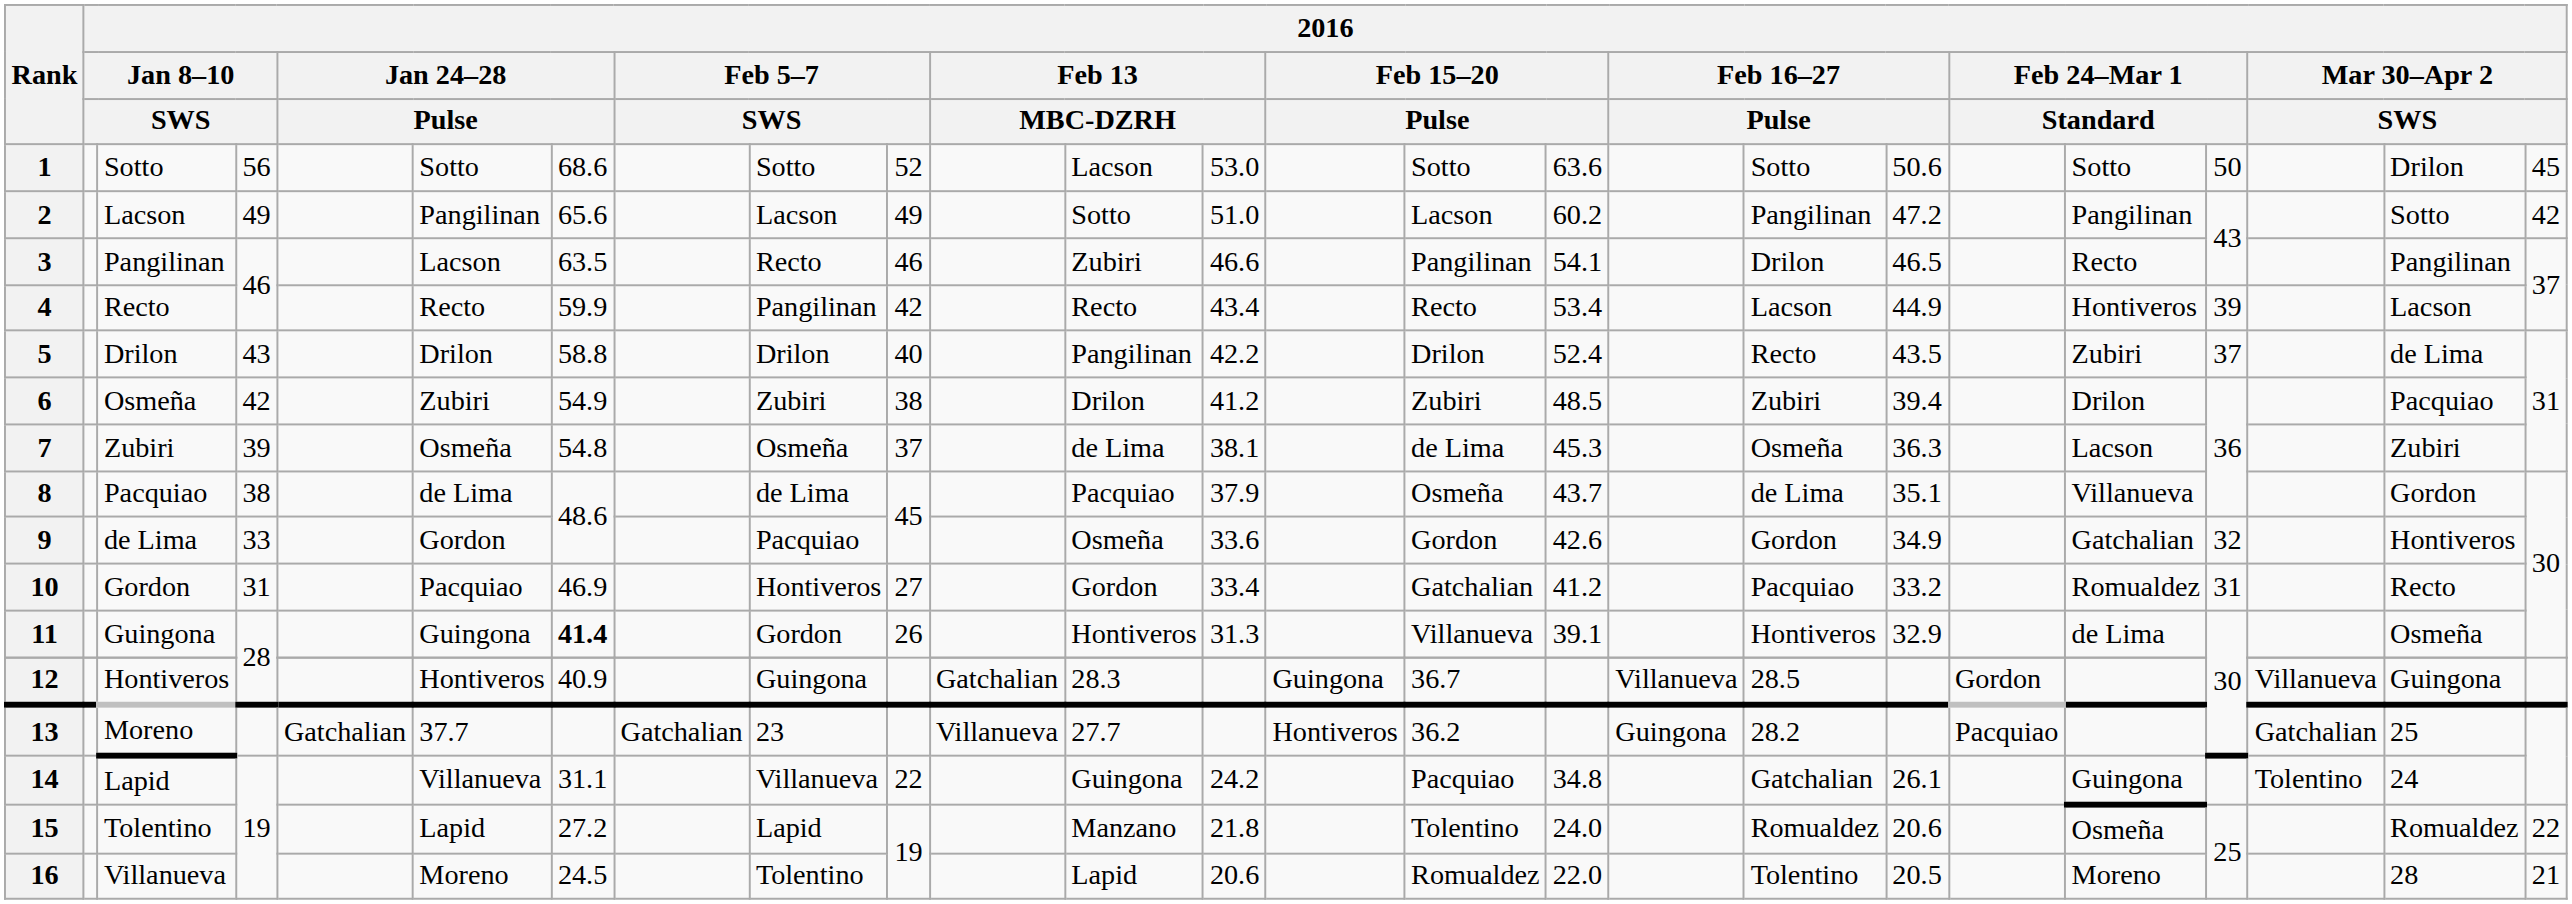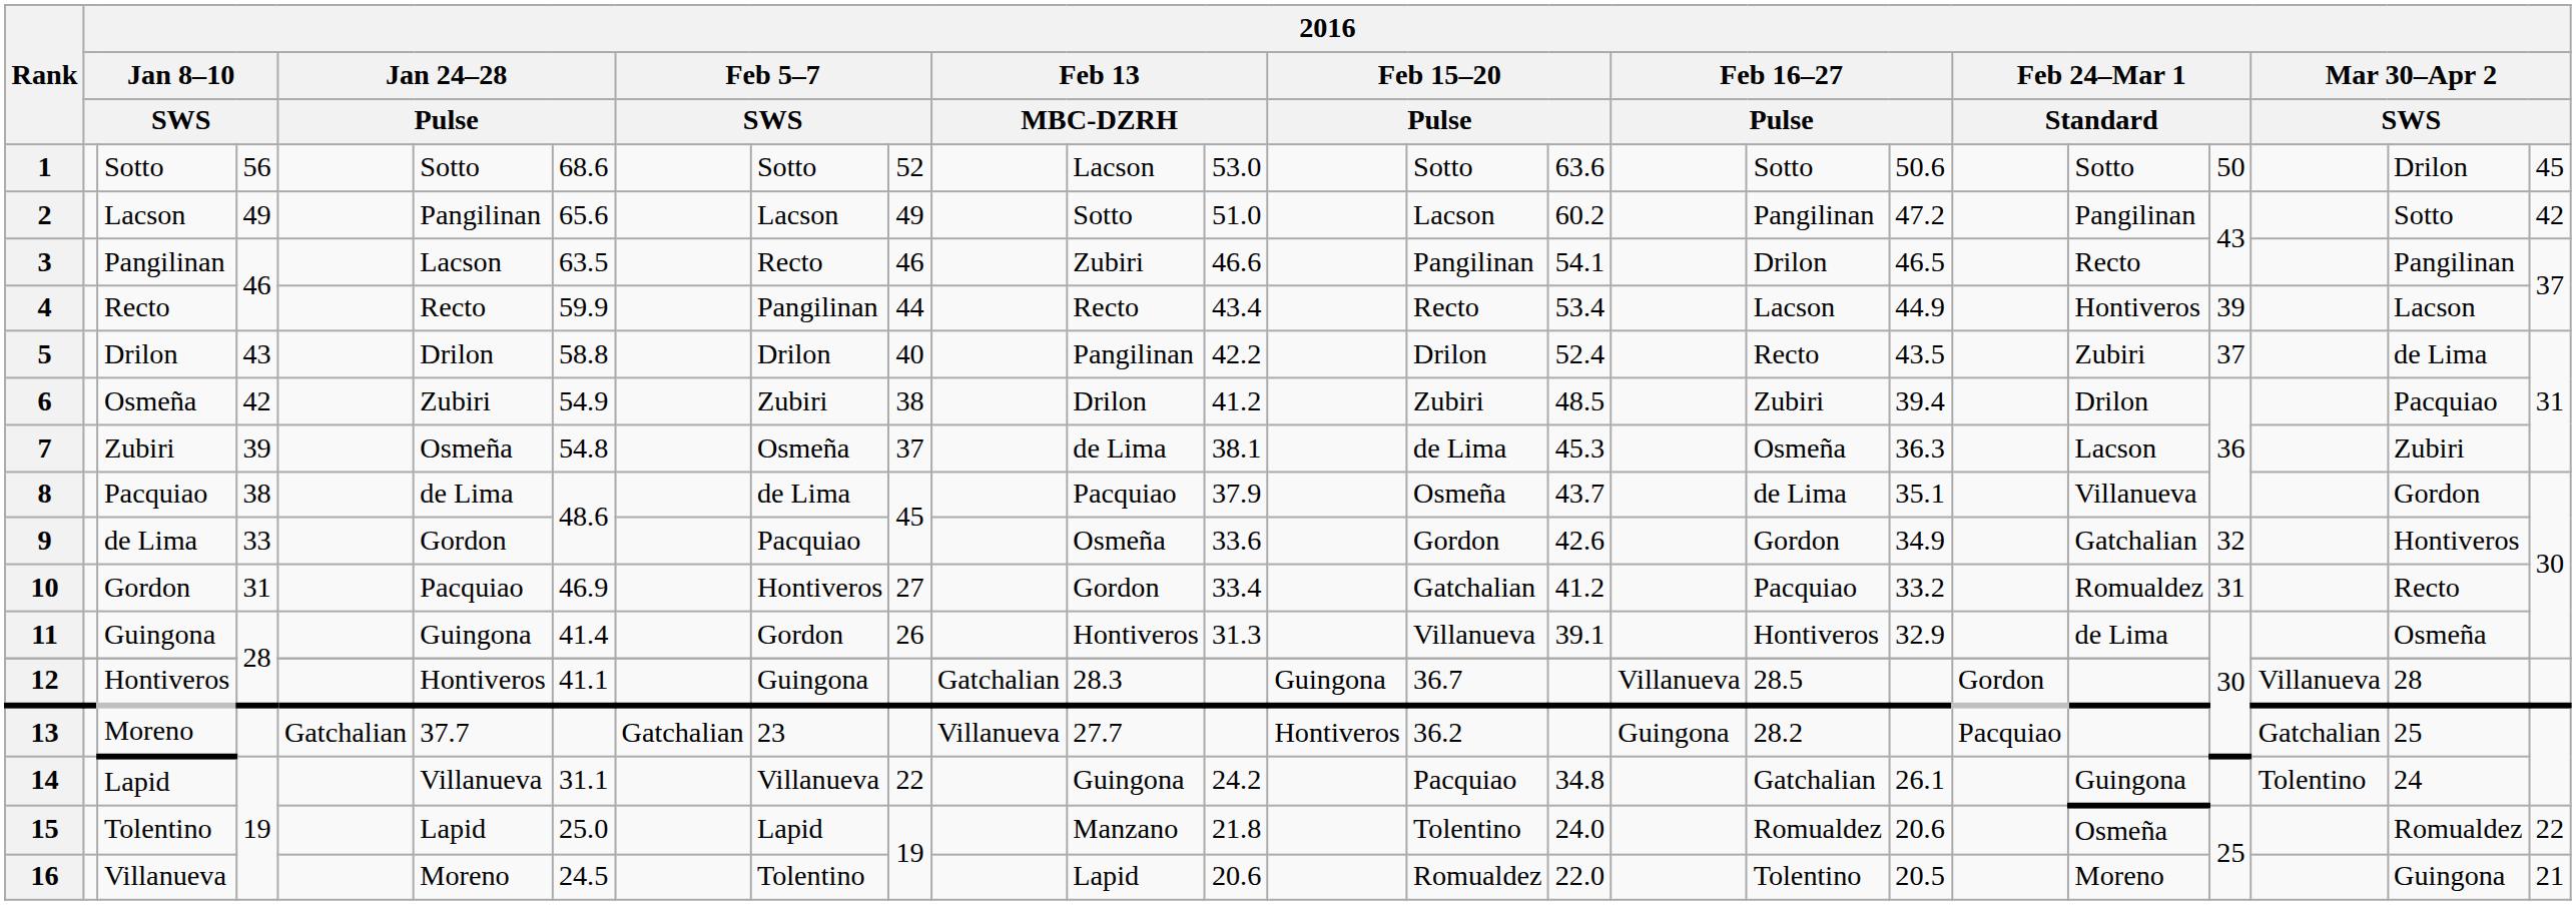4 | column 10: 42 -> 44
11 | column 7: bold -> normal
12 | column 7: 40.9 -> 41.1
12 | column 24: Guingona -> 28
15 | column 7: 27.2 -> 25.0
16 | column 24: 28 -> Guingona
